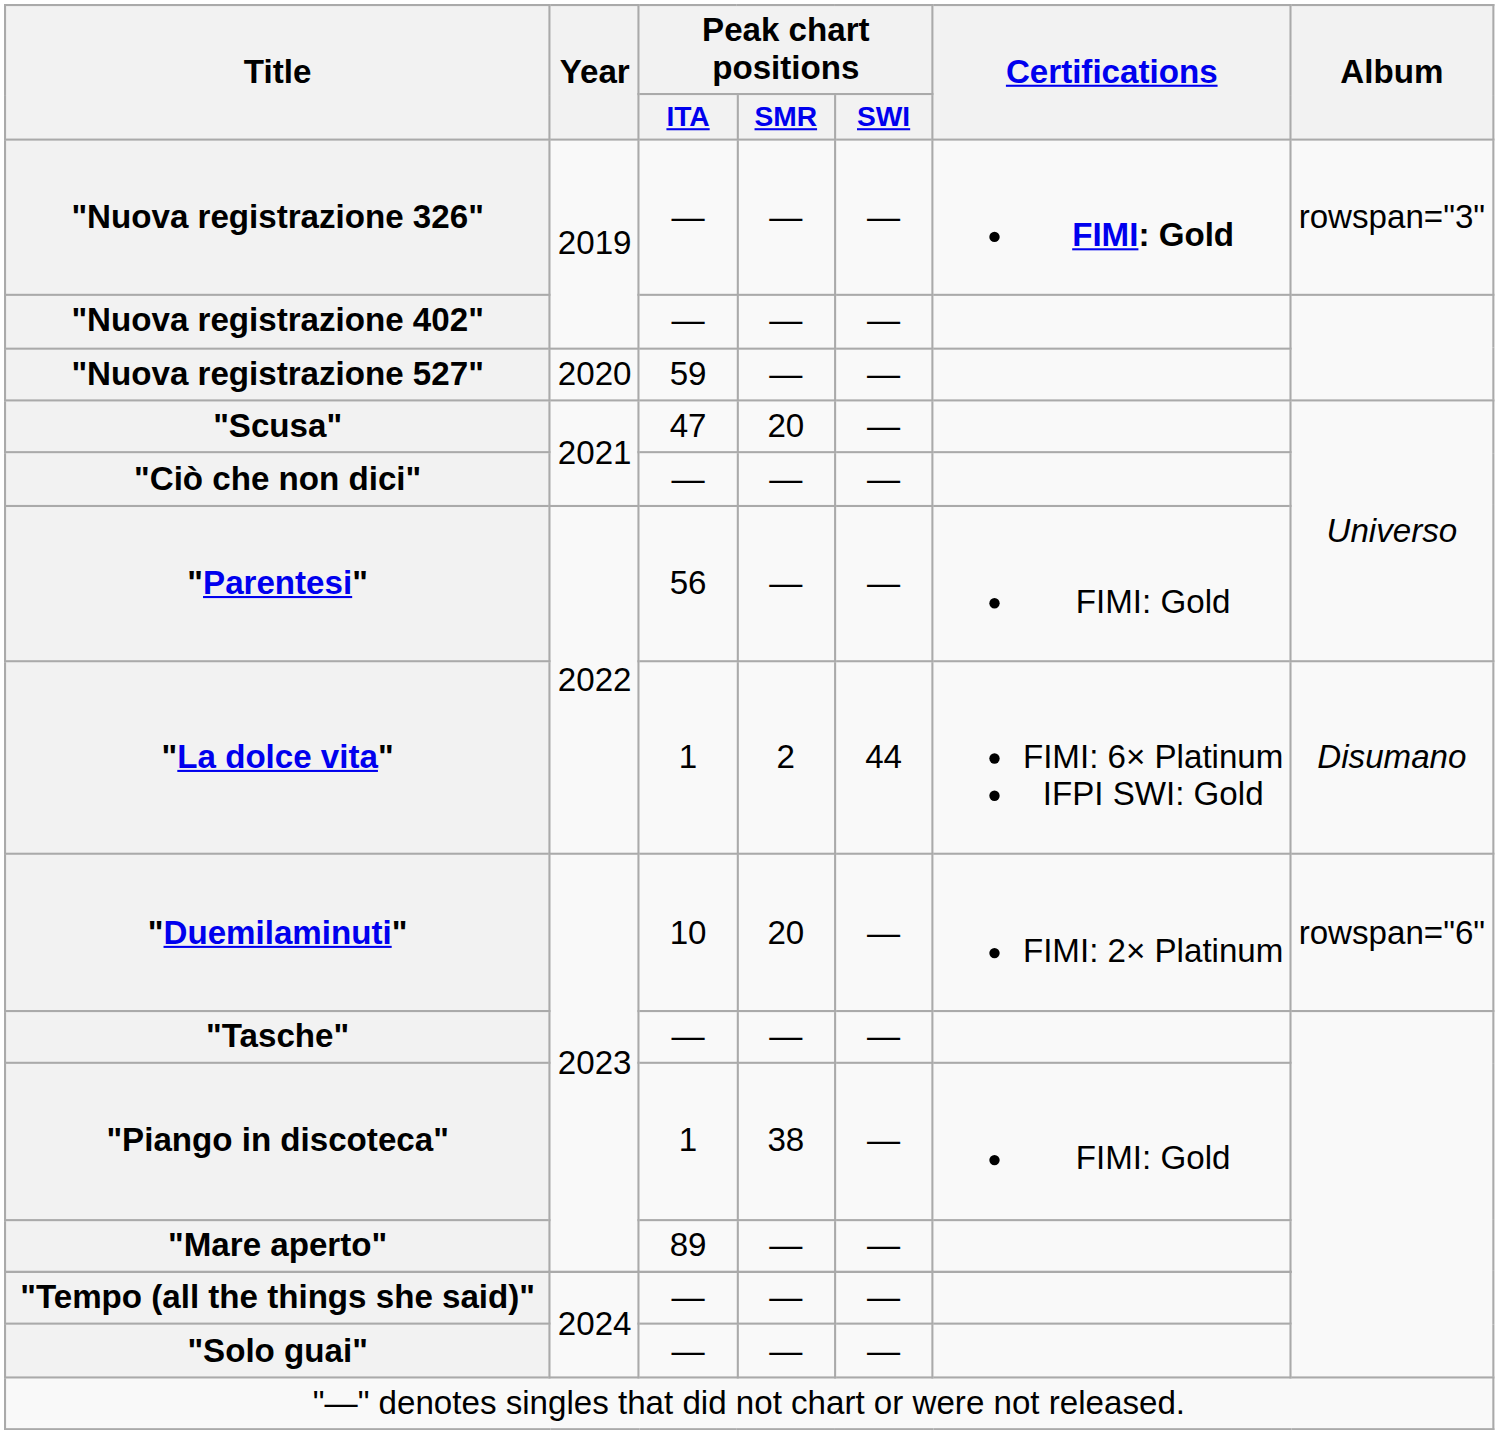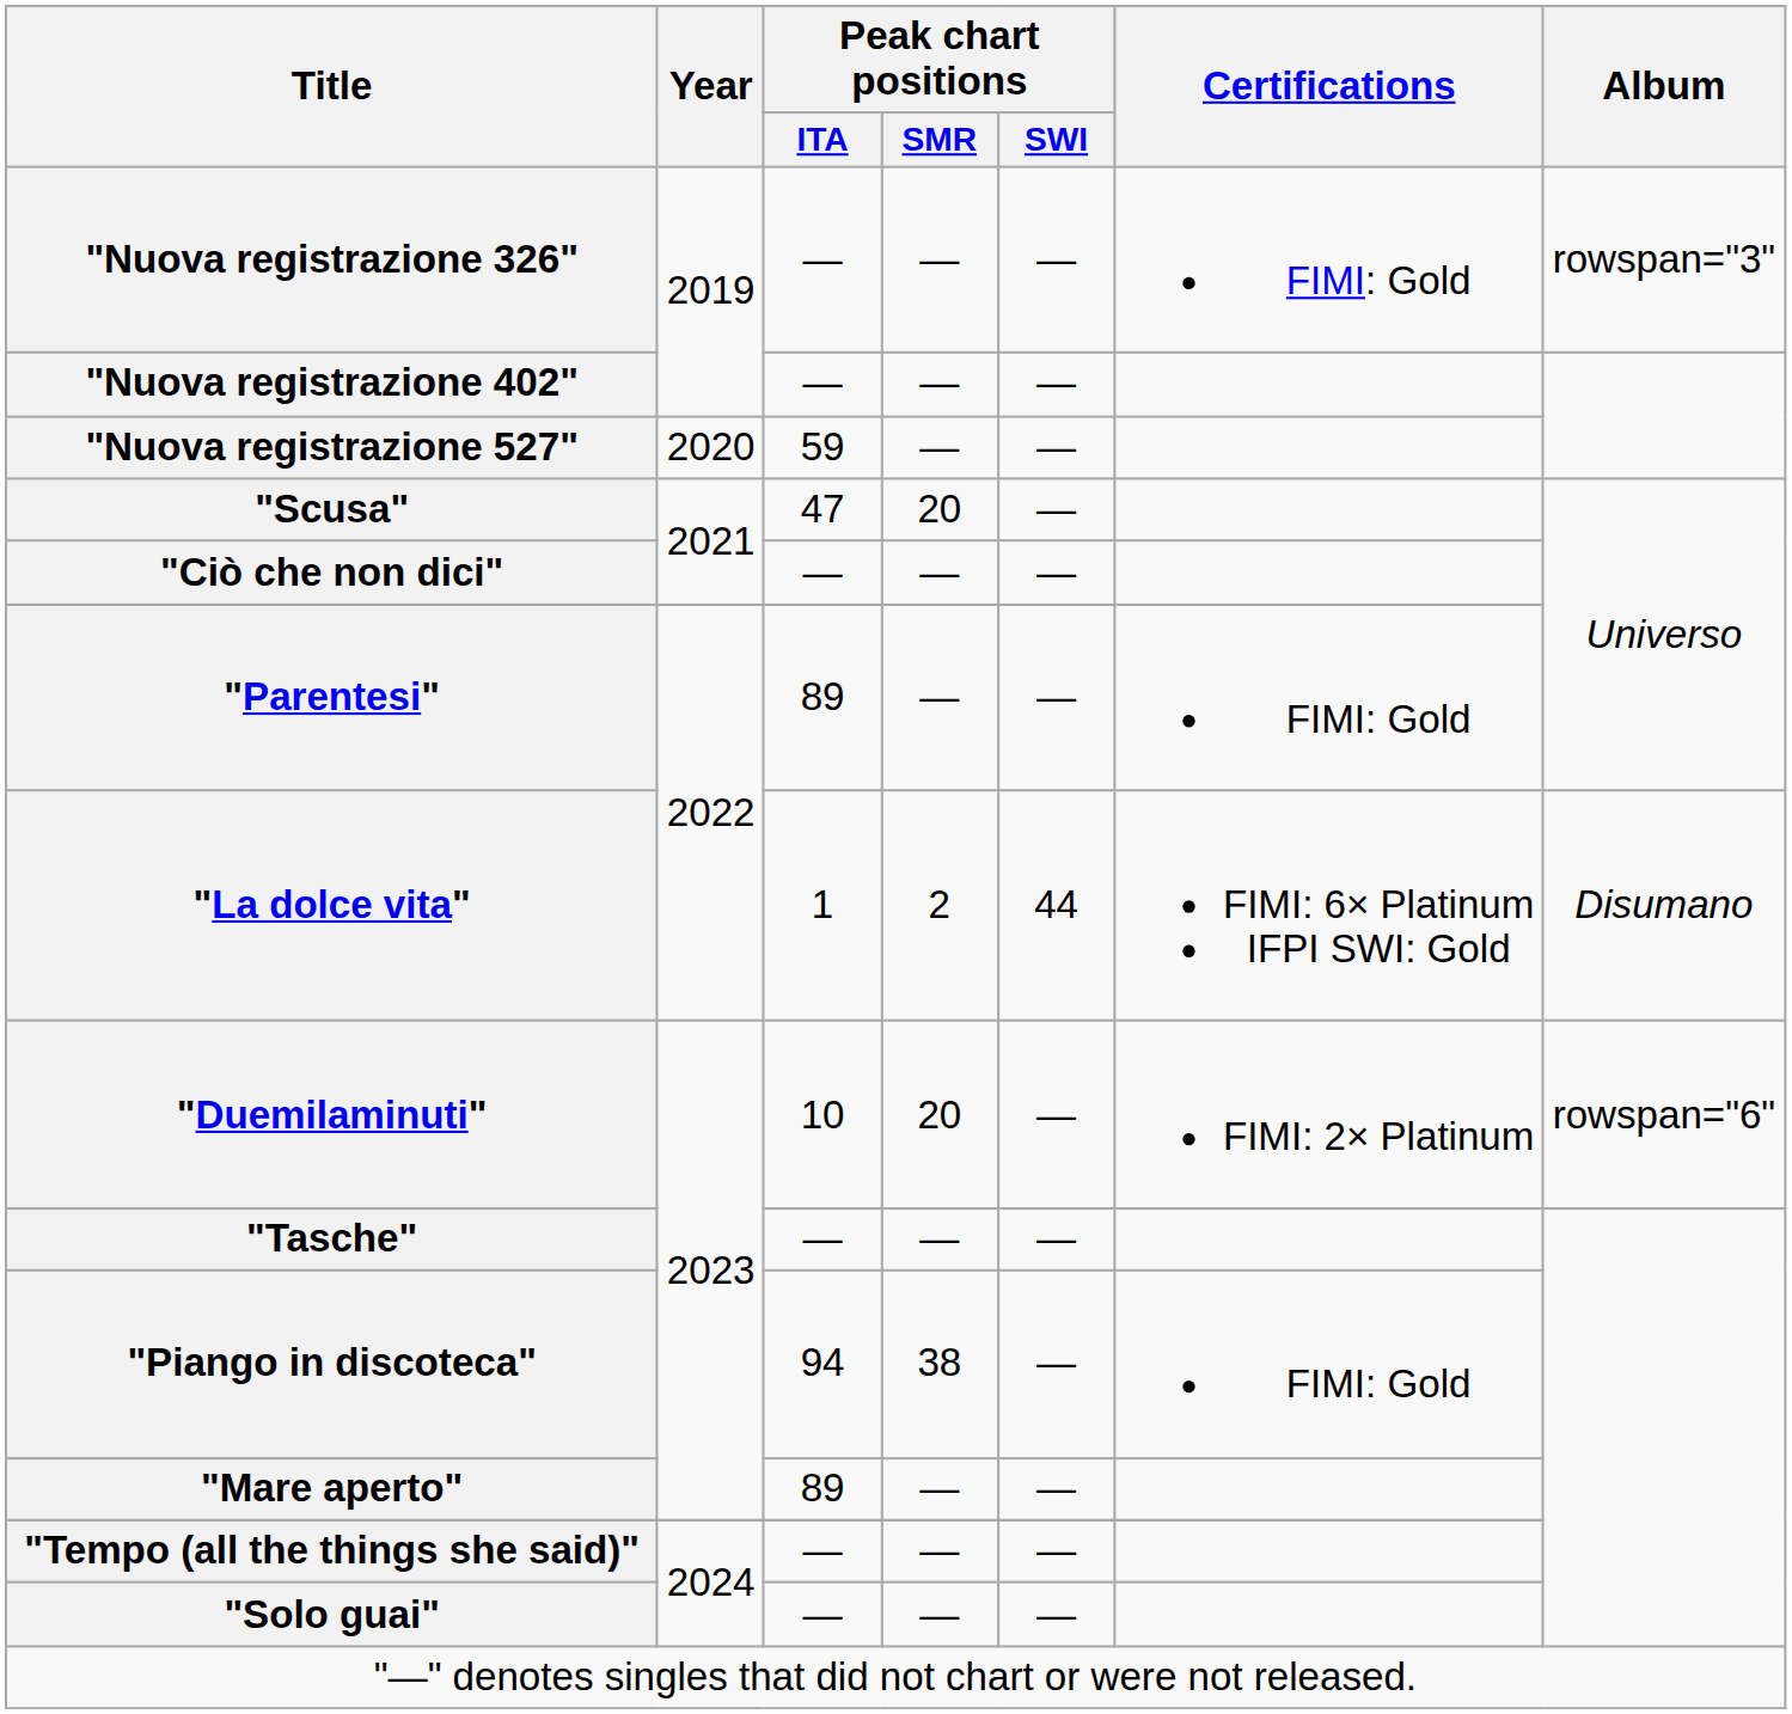"Nuova registrazione 326" | Certifications: bold -> normal
"Parentesi" | Peak chart positions / ITA: 56 -> 89
"Piango in discoteca" | Peak chart positions / ITA: 1 -> 94
